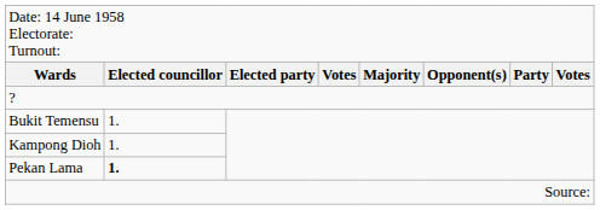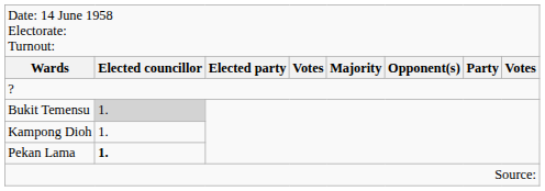Bukit Temensu | column 2: no background -> lightgrey background
